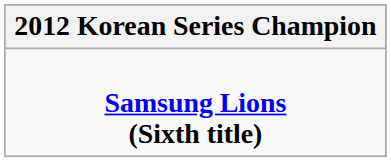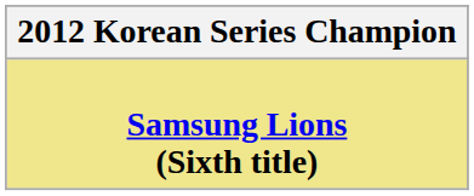row 2 | column 1: no background -> khaki background
